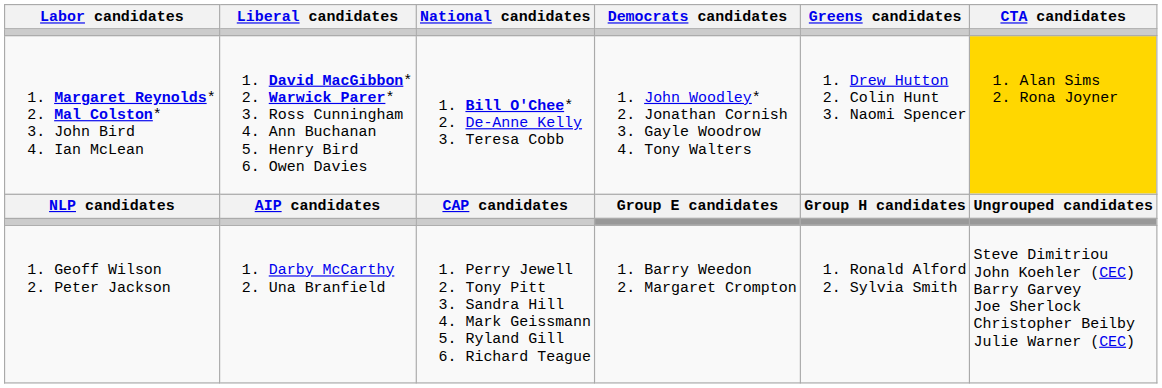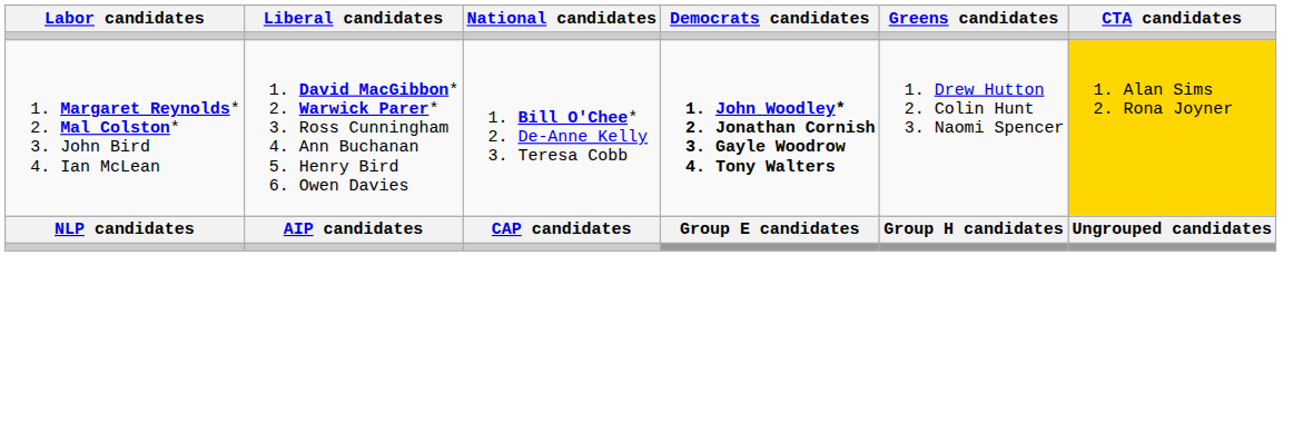Margaret Reynolds* Mal Colston* John Bird Ian McLean | Democrats candidates: normal -> bold
- row: Geoff Wilson Peter Jackson | Darby McCarthy Una Branfield | Perry Jewell Tony Pitt Sandra Hill Mark Geissmann Ryland Gill Richard Teague | Barry Weedon Margaret Crompton | Ronald Alford Sylvia Smith | Steve Dimitriou John Koehler (CEC) Barry Garvey Joe Sherlock Christopher Beilby Julie Warner (CEC)
